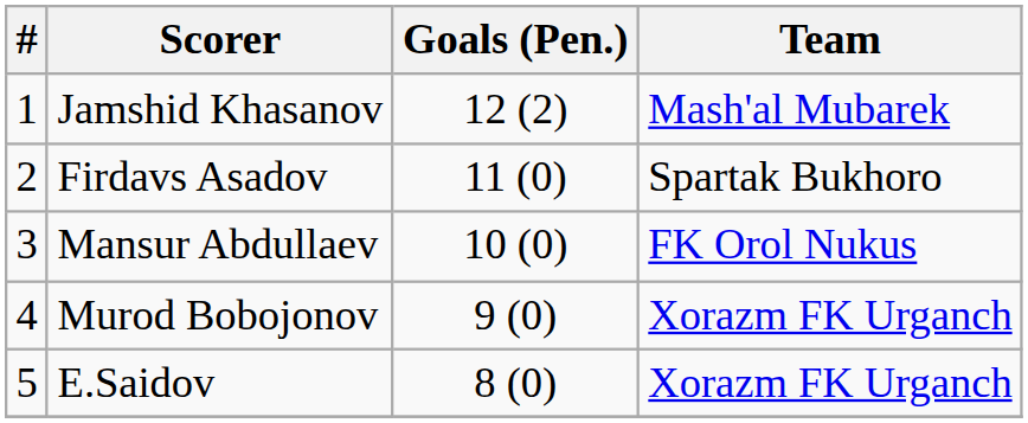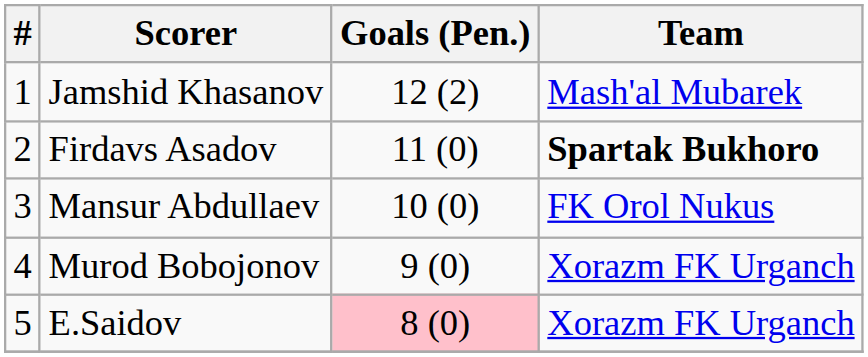Firdavs Asadov | Team: normal -> bold
E.Saidov | Goals (Pen.): no background -> pink background
